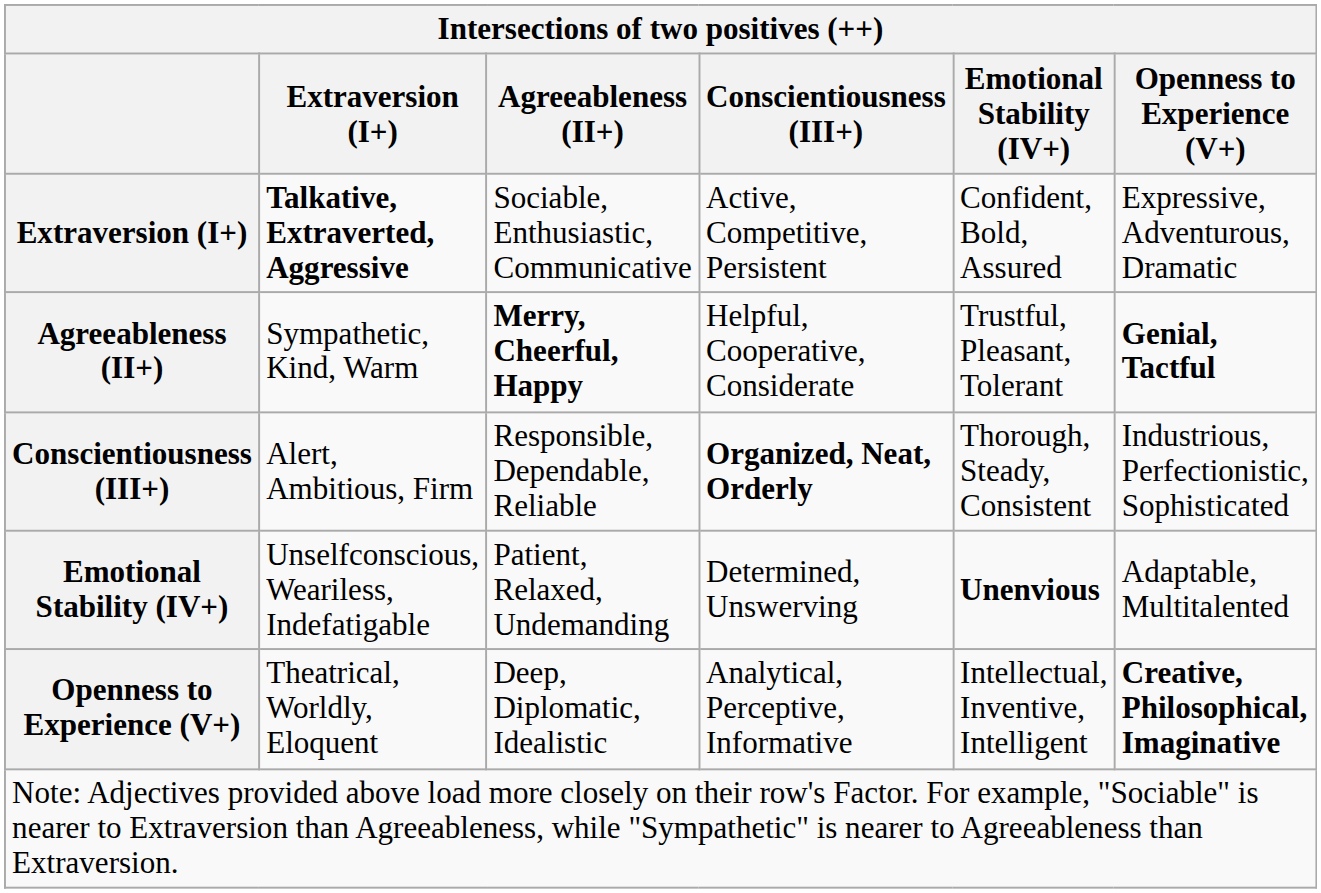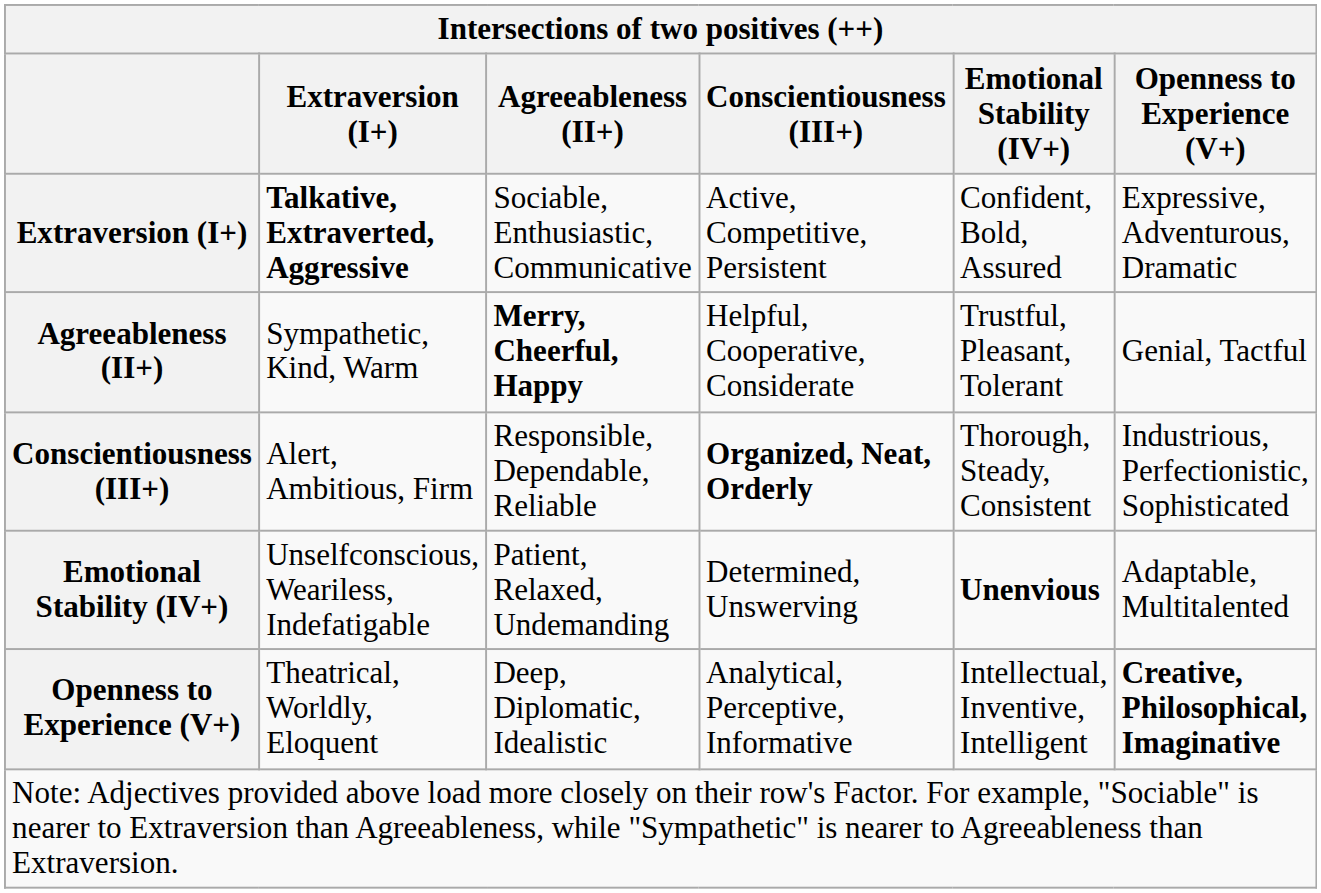row 4 | Openness to Experience (V+): bold -> normal
